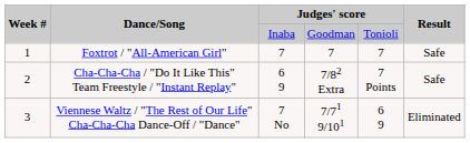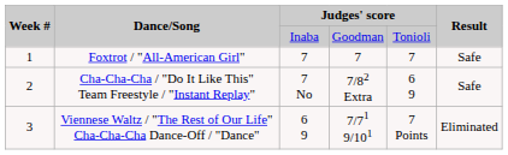row 4 | column 3: 6 9 -> 7 No
row 4 | column 5: 7 Points -> 6 9
row 5 | column 3: 7 No -> 6 9
row 5 | column 5: 6 9 -> 7 Points
